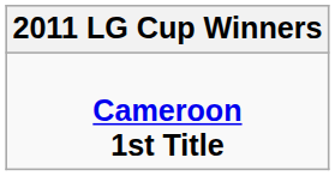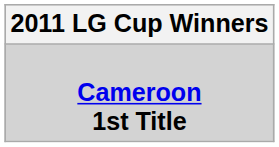row 2 | column 1: no background -> lightgrey background
